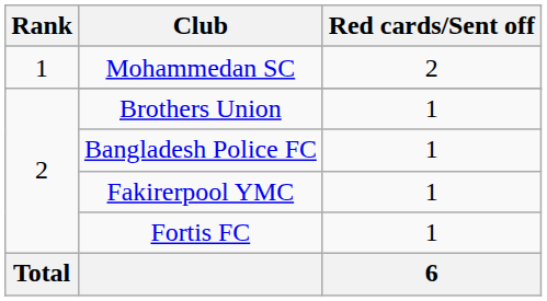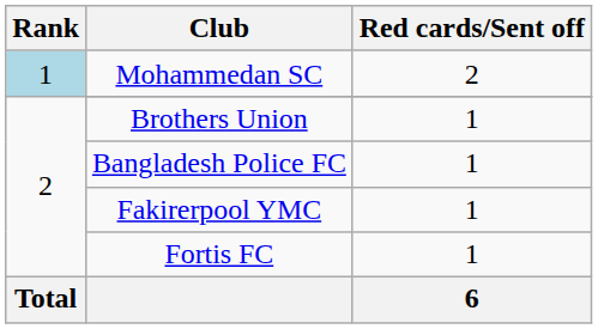Mohammedan SC | Rank: no background -> lightblue background
